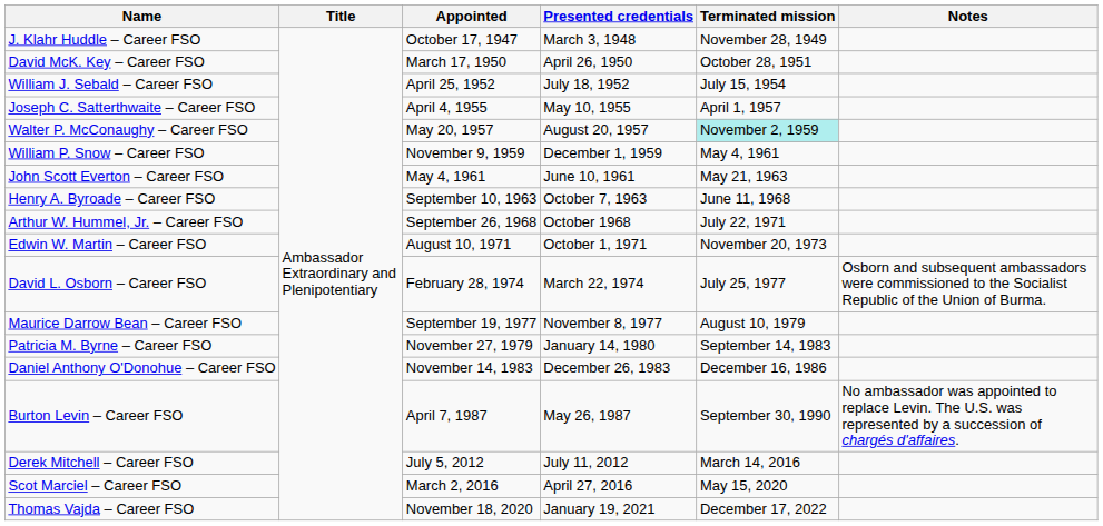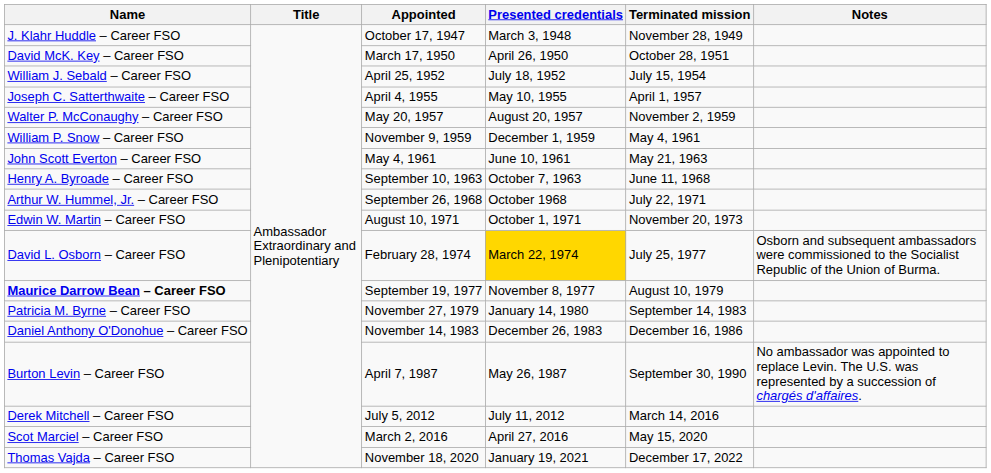row 6 | Terminated mission: paleturquoise background -> no background
row 12 | Presented credentials: no background -> gold background
row 13 | Name: normal -> bold
